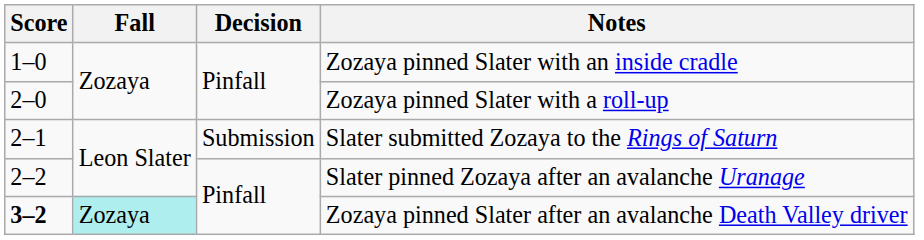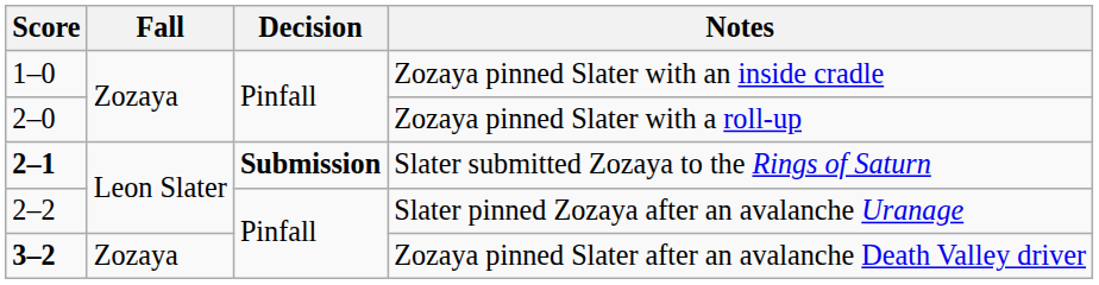Slater submitted Zozaya to the Rings of Saturn | Score: normal -> bold
Slater submitted Zozaya to the Rings of Saturn | Decision: normal -> bold
Zozaya pinned Slater after an avalanche Death Valley driver | Fall: paleturquoise background -> no background
